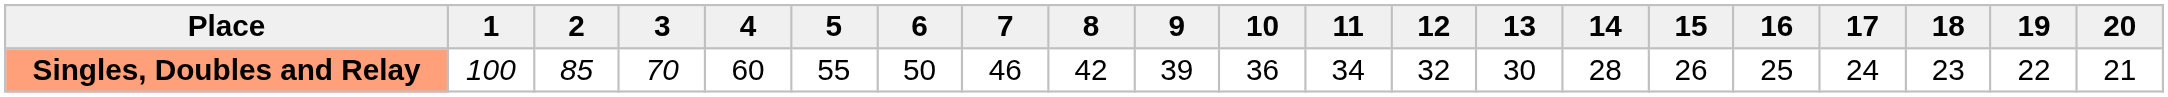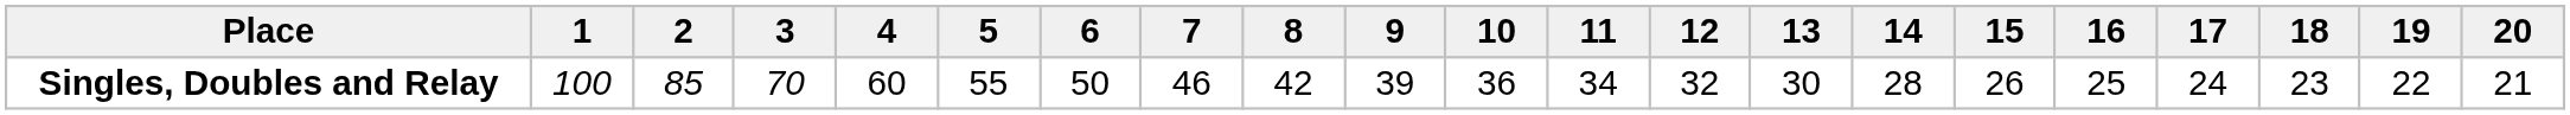Singles, Doubles and Relay | Place: lightsalmon background -> no background
